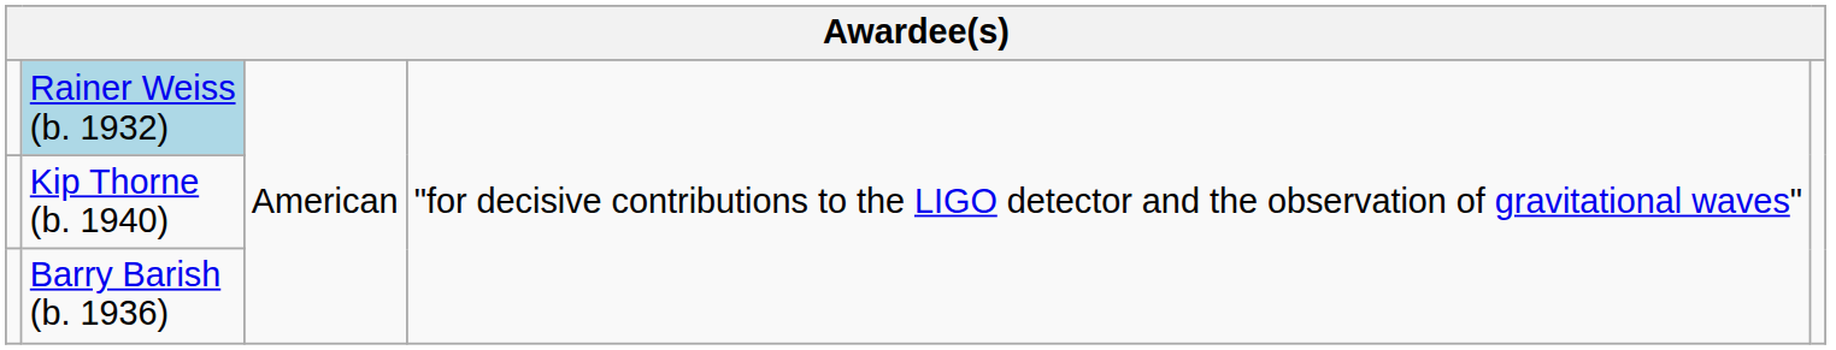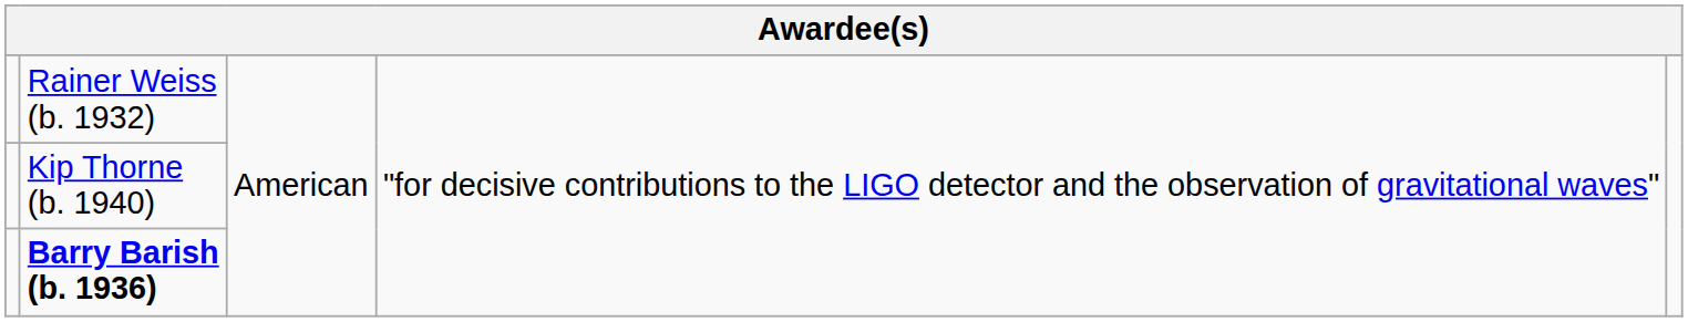Rainer Weiss (b. 1932) | column 2: lightblue background -> no background
Barry Barish (b. 1936) | column 2: normal -> bold
